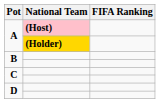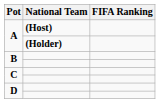A / (Host) | National Team: pink background -> no background
A / (Holder) | National Team: gold background -> no background
